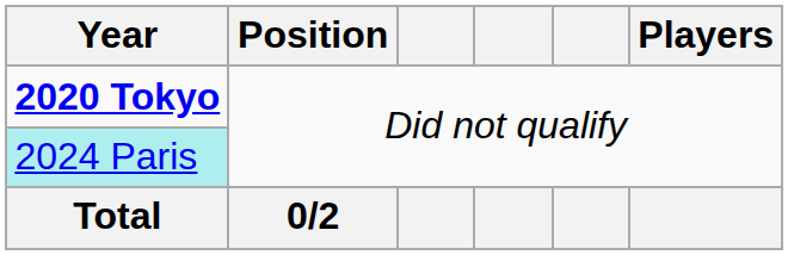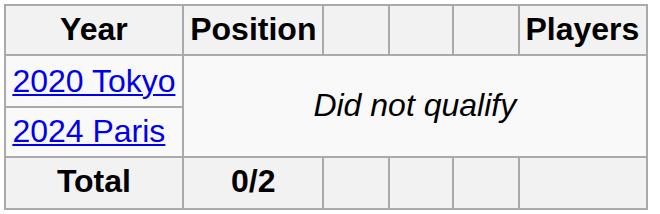2020 Tokyo | Year: bold -> normal
2024 Paris | Year: paleturquoise background -> no background
